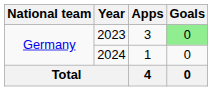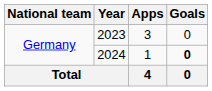2023 | Goals: lightgreen background -> no background
2024 | Goals: normal -> bold
